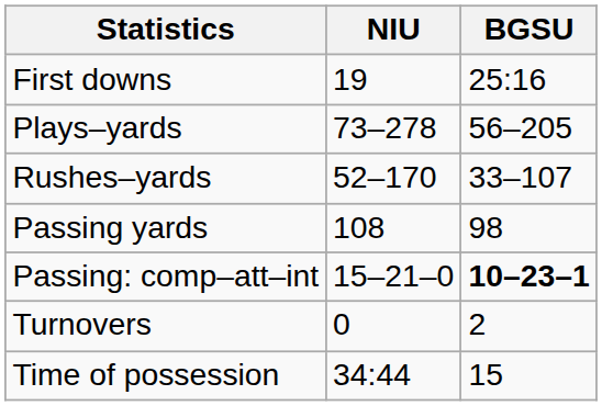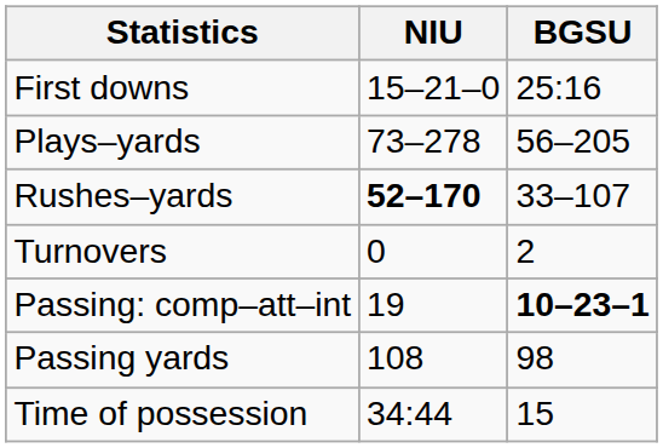First downs | NIU: 19 -> 15–21–0
Rushes–yards | NIU: normal -> bold
rows swapped: Passing yards <-> Turnovers
Passing: comp–att–int | NIU: 15–21–0 -> 19
